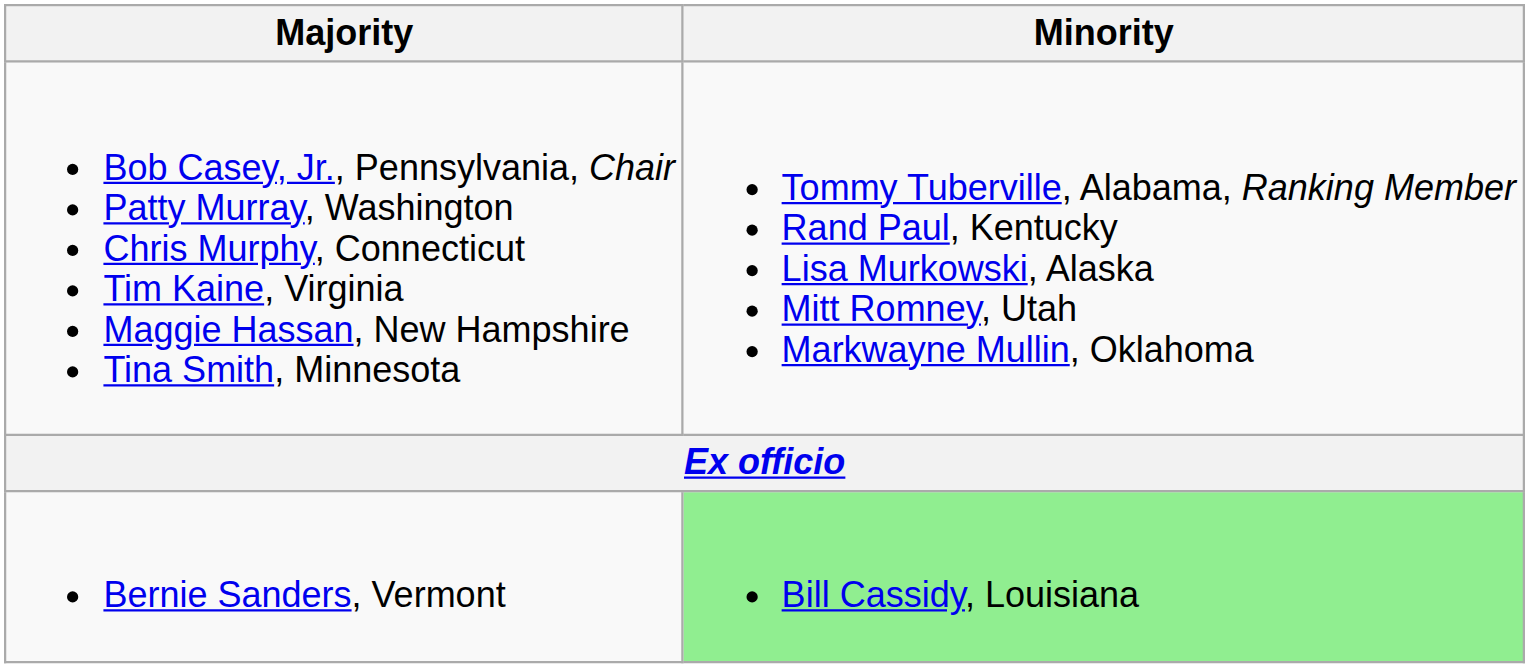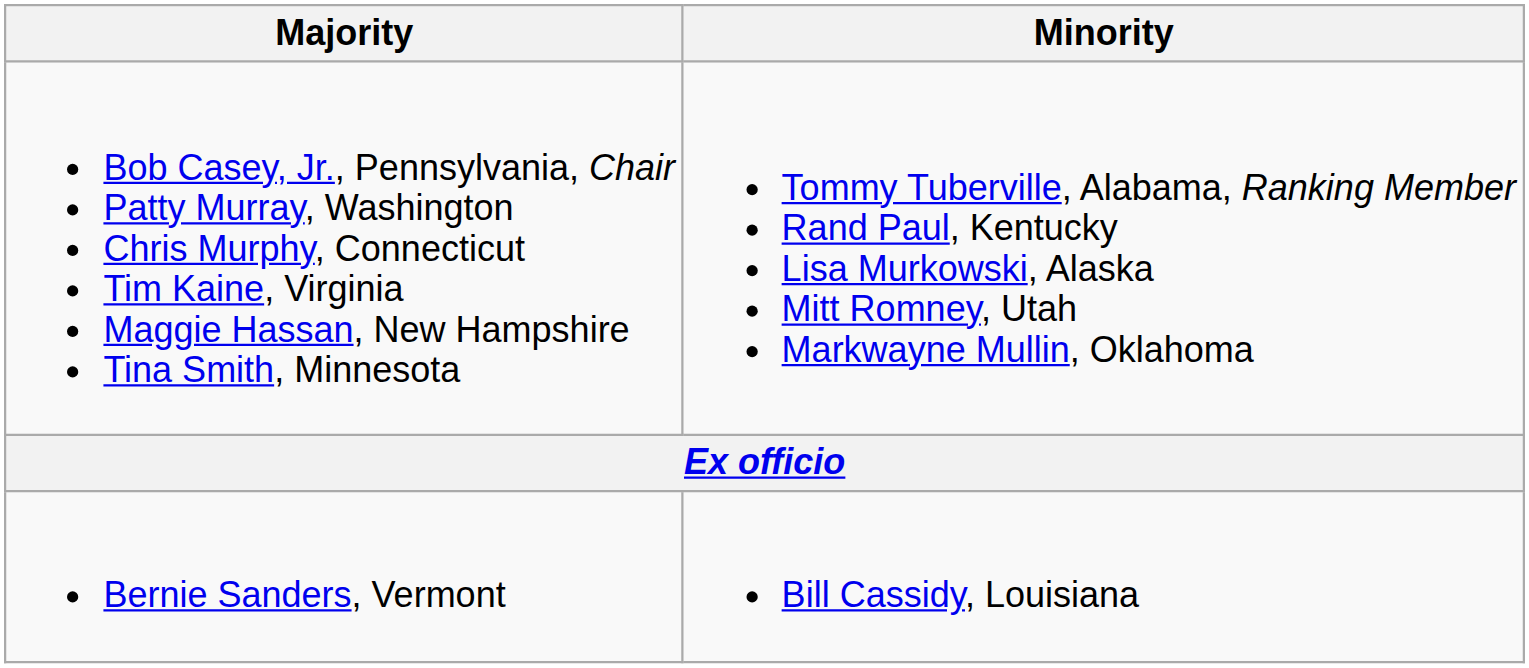Bernie Sanders, Vermont | Minority: lightgreen background -> no background
